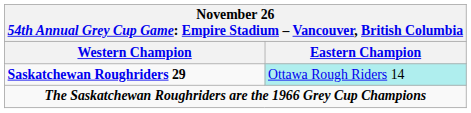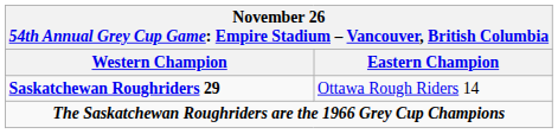Saskatchewan Roughriders 29 | Eastern Champion: paleturquoise background -> no background
